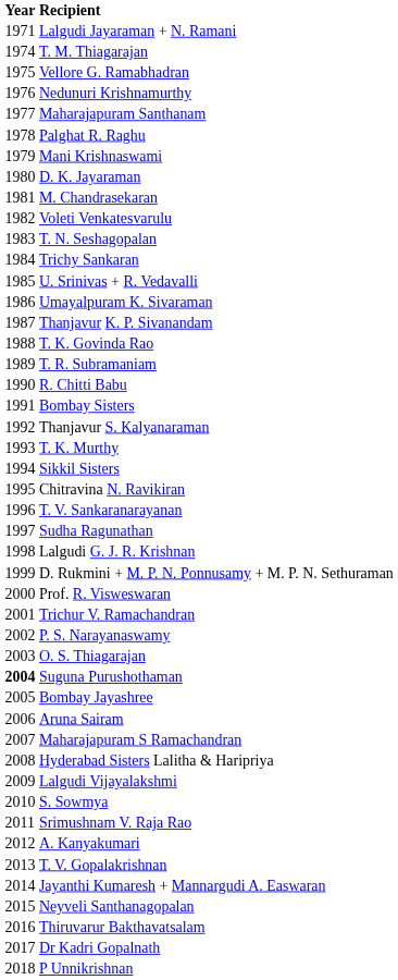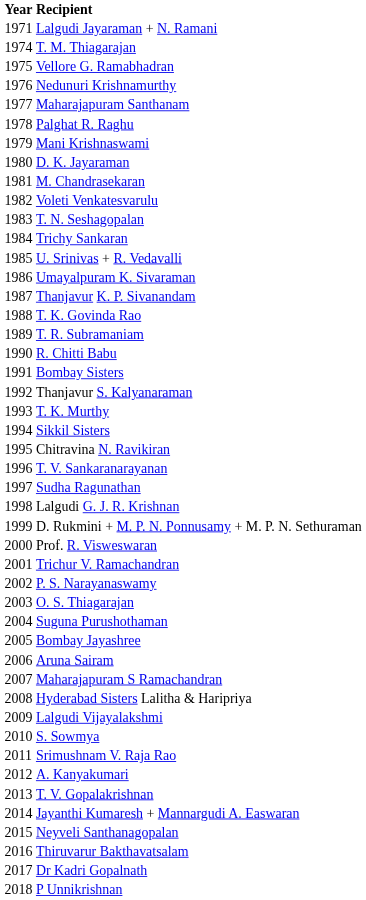Suguna Purushothaman | Year: bold -> normal
